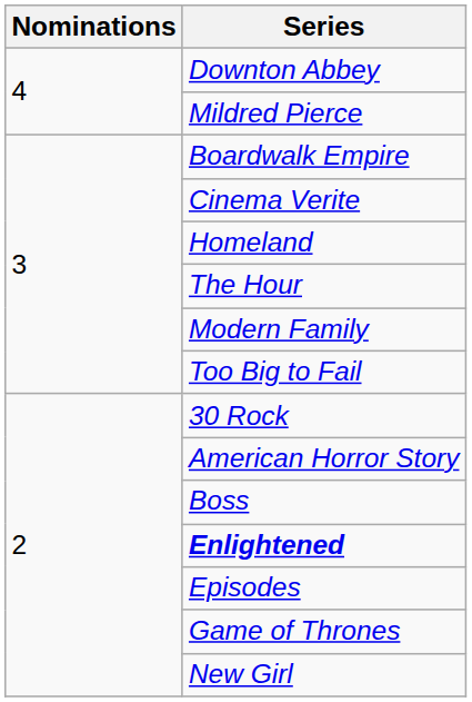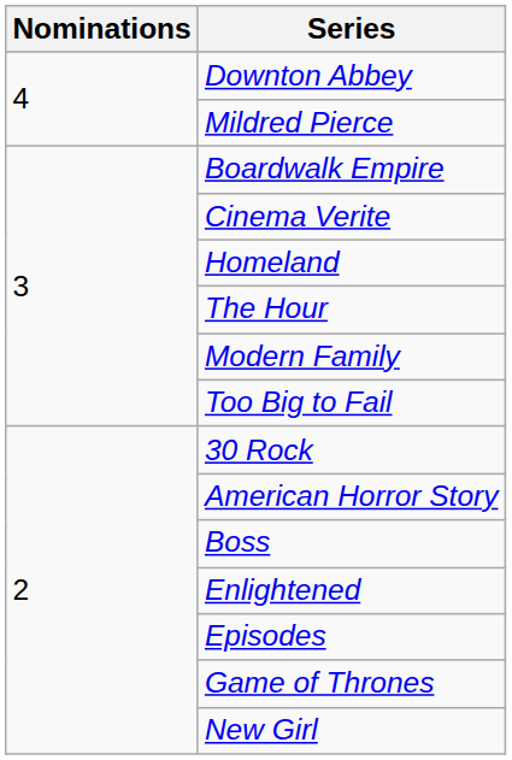Enlightened | Series: bold -> normal
